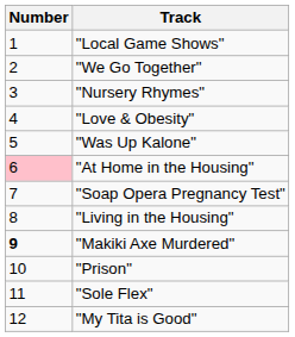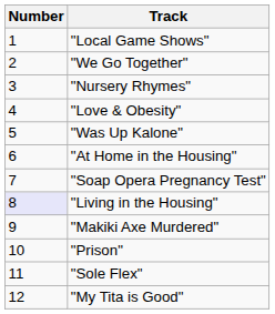"At Home in the Housing" | Number: pink background -> no background
"Living in the Housing" | Number: no background -> lavender background
"Makiki Axe Murdered" | Number: bold -> normal
